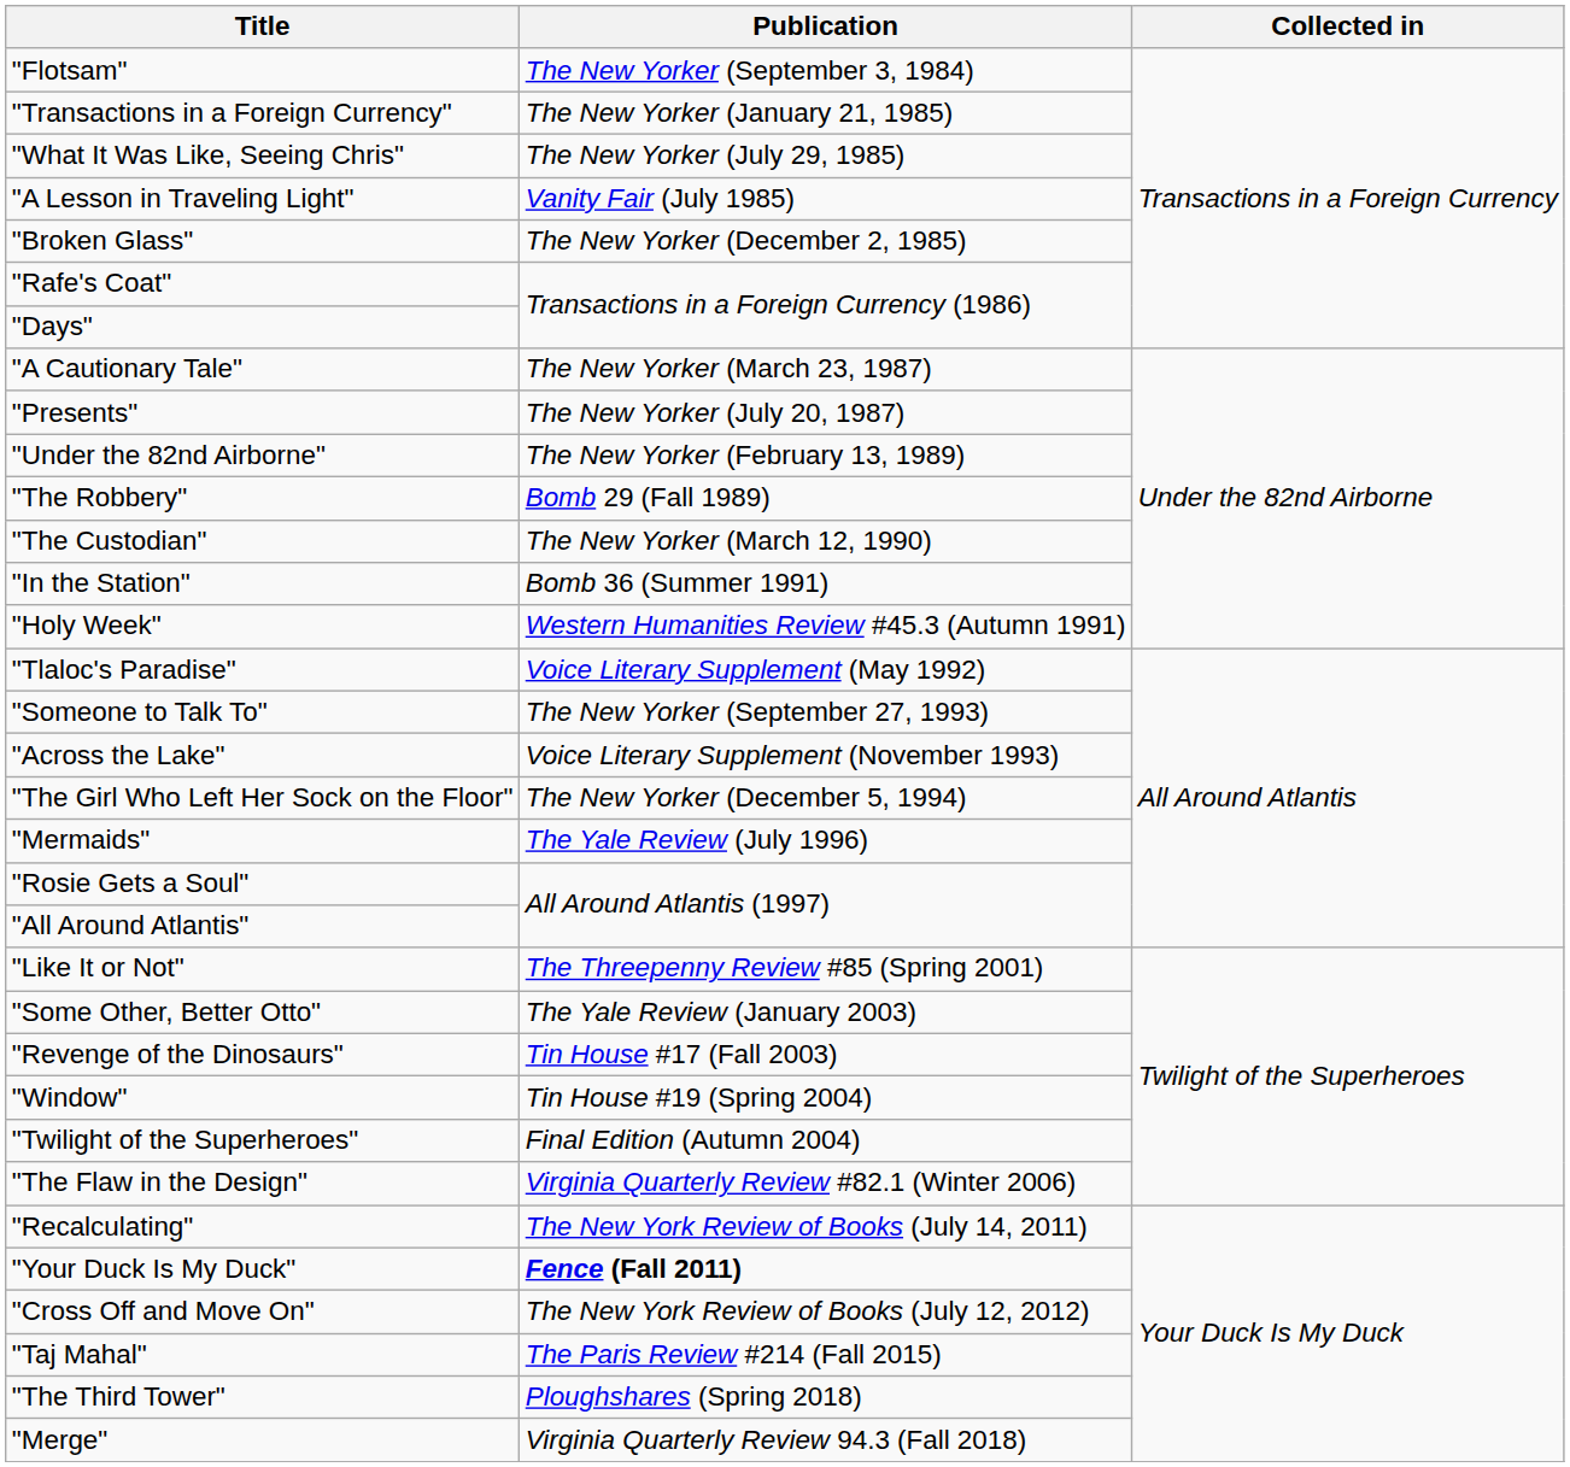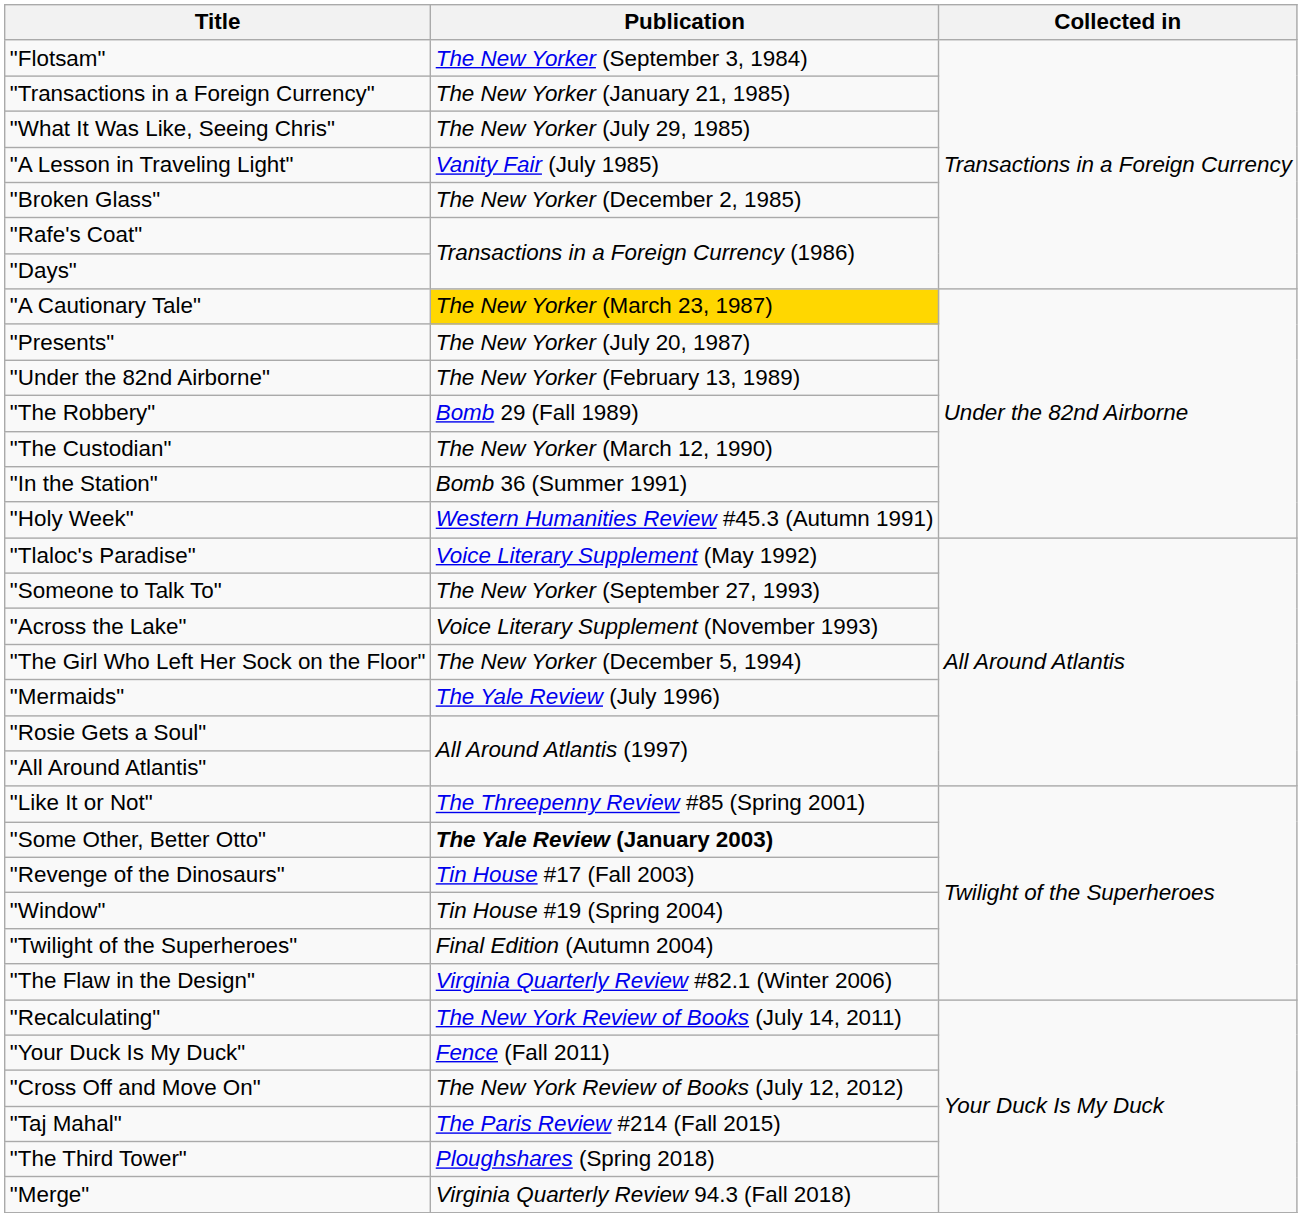"A Cautionary Tale" | Publication: no background -> gold background
"Some Other, Better Otto" | Publication: normal -> bold
"Your Duck Is My Duck" | Publication: bold -> normal
